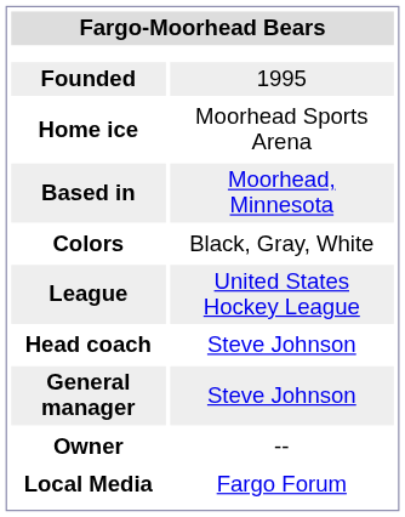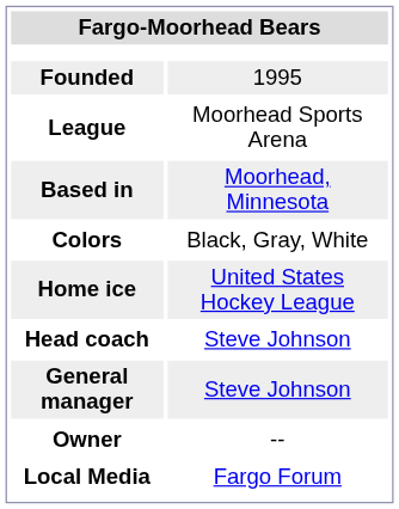row 3 | column 1: Home ice -> League
row 6 | column 1: League -> Home ice
